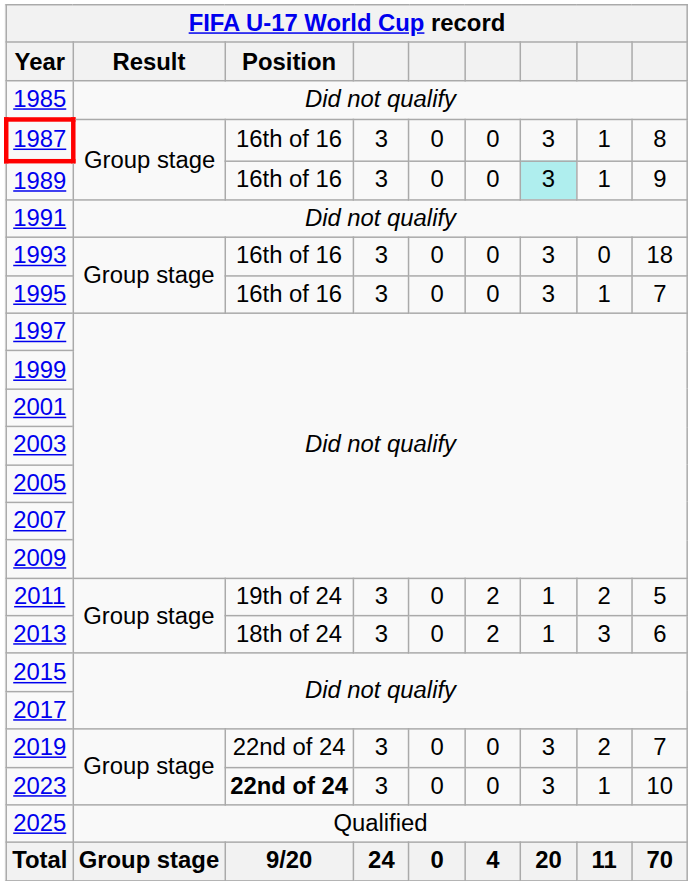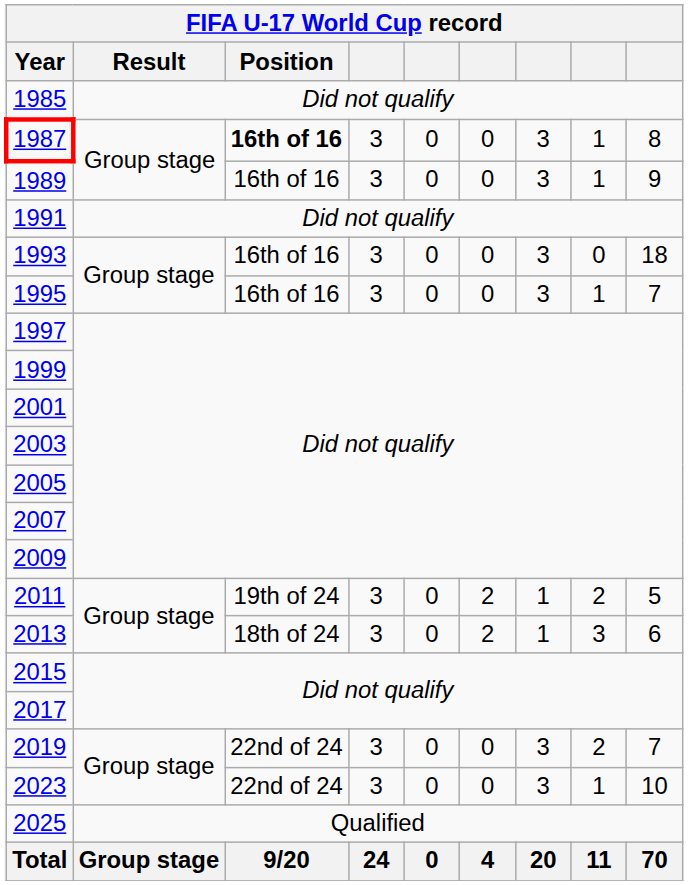1987 | Position: normal -> bold
1989 | column 7: paleturquoise background -> no background
2023 | Position: bold -> normal
